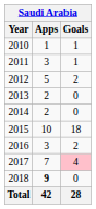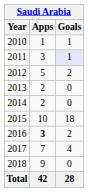2011 | Goals: no background -> lavender background
2016 | Apps: normal -> bold
2017 | Goals: pink background -> no background
2018 | Apps: bold -> normal
